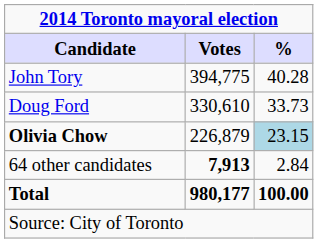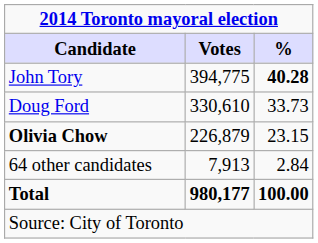John Tory | %: normal -> bold
Olivia Chow | %: lightblue background -> no background
64 other candidates | Votes: bold -> normal
